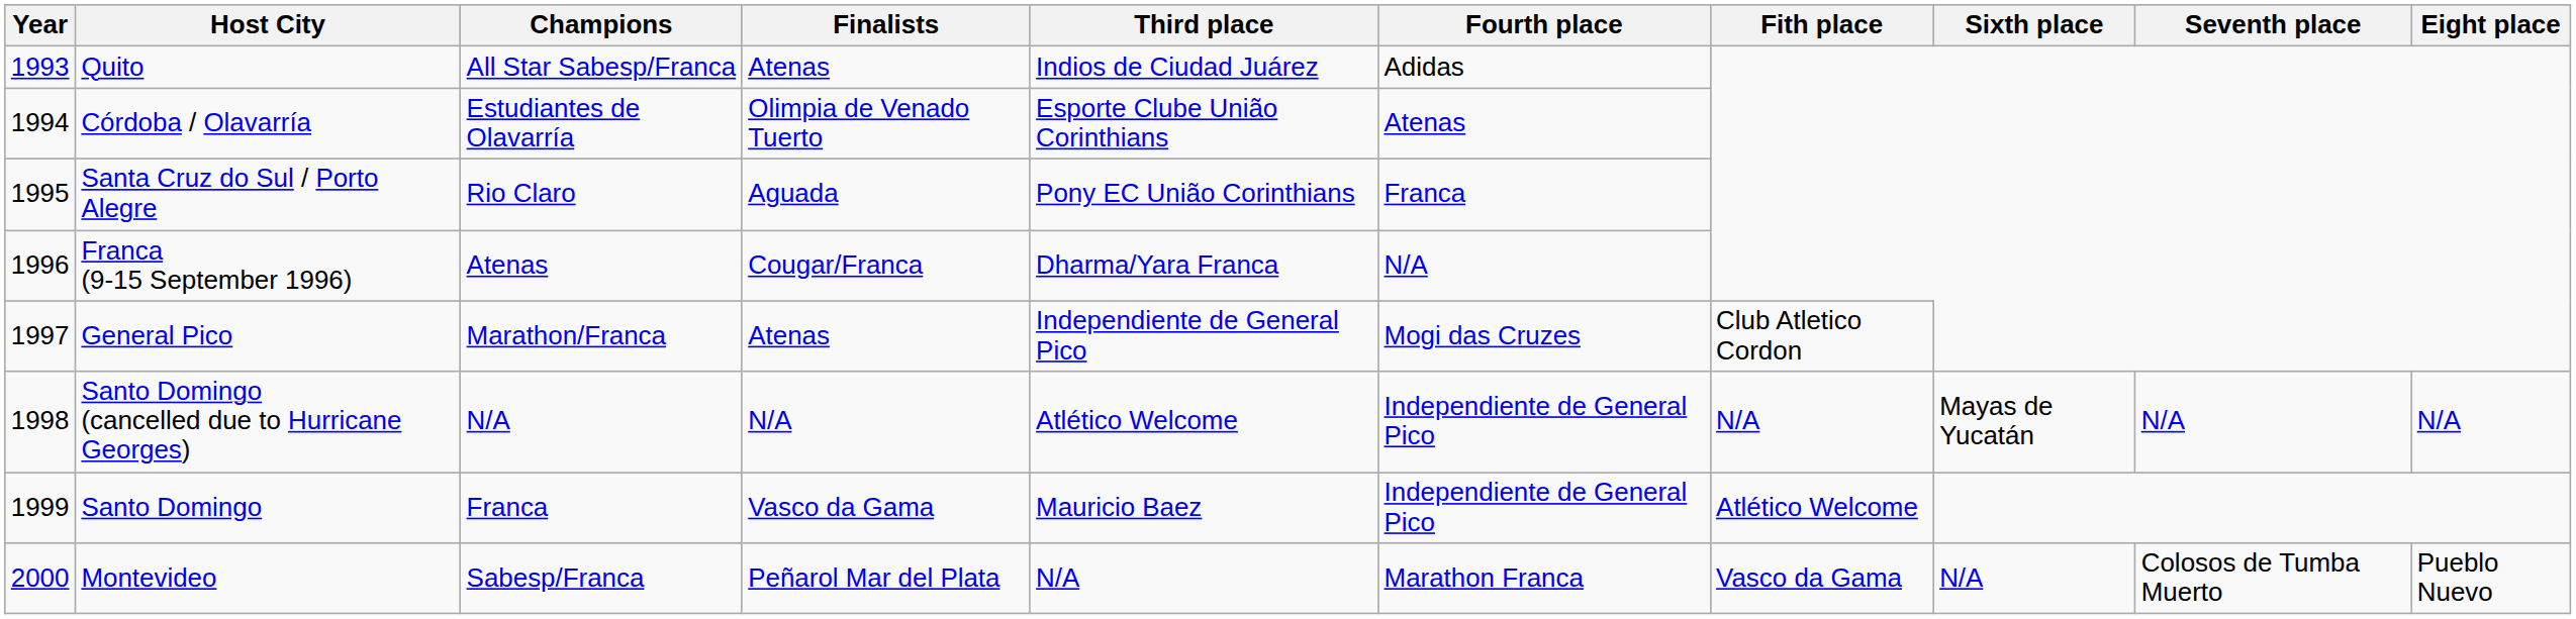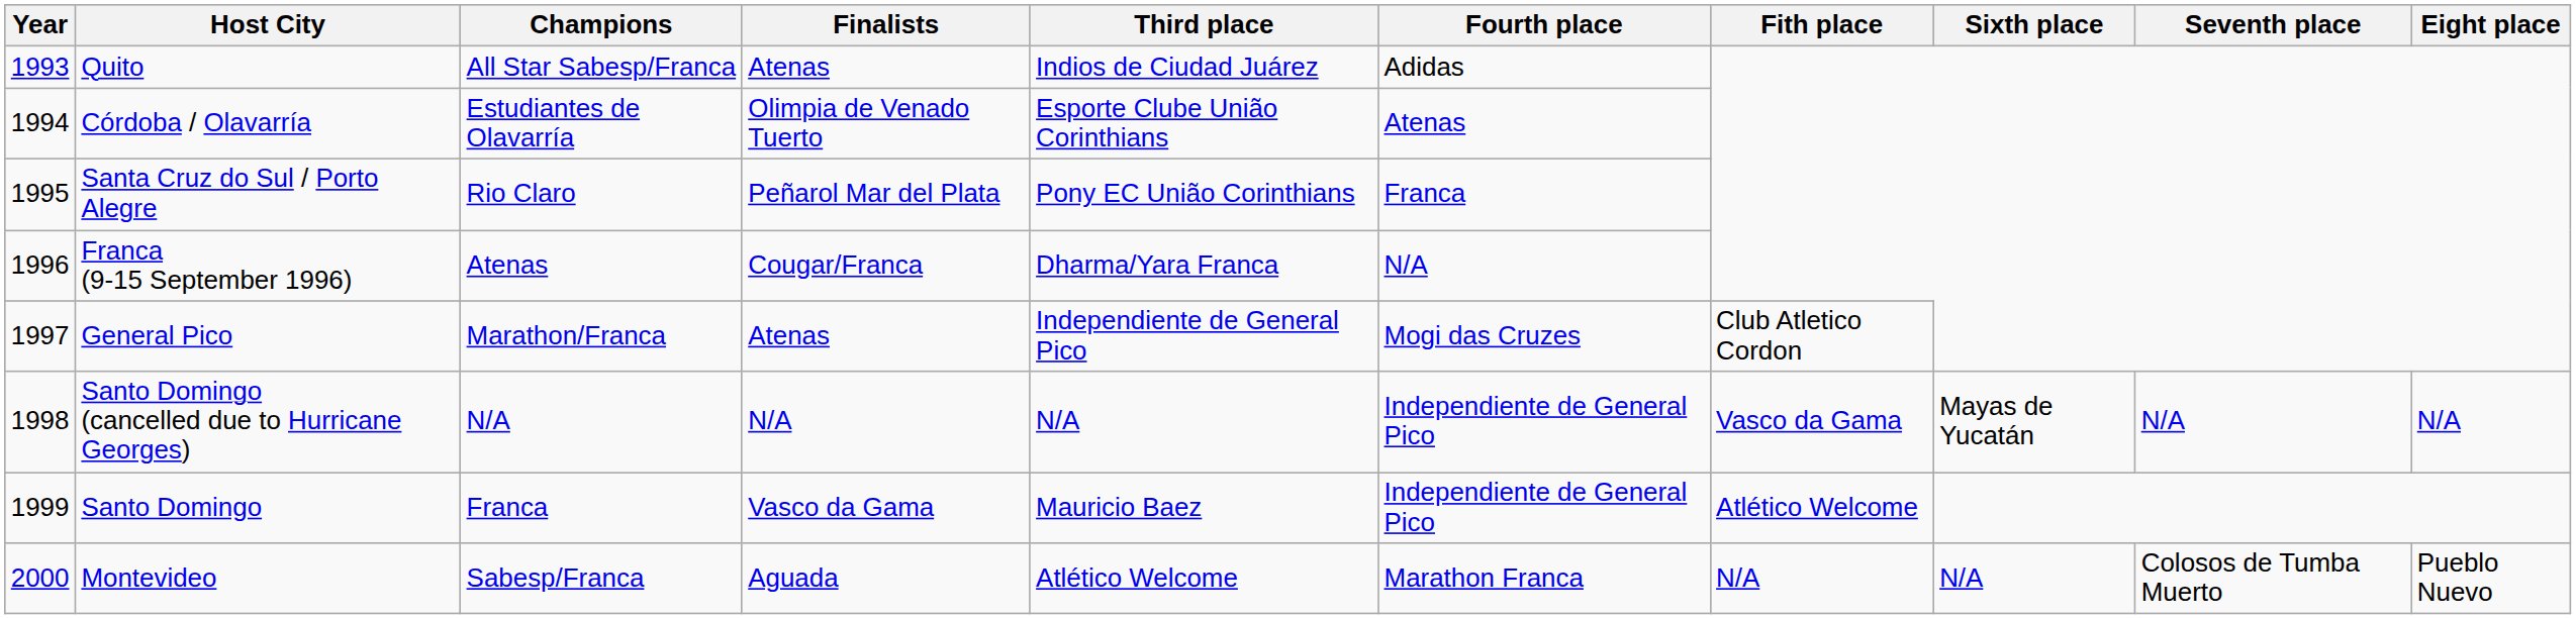Santa Cruz do Sul / Porto Alegre | Finalists: Aguada -> Peñarol Mar del Plata
Santo Domingo (cancelled due to Hurricane Georges) | Third place: Atlético Welcome -> N/A
Santo Domingo (cancelled due to Hurricane Georges) | Fith place: N/A -> Vasco da Gama
Montevideo | Finalists: Peñarol Mar del Plata -> Aguada
Montevideo | Third place: N/A -> Atlético Welcome
Montevideo | Fith place: Vasco da Gama -> N/A
